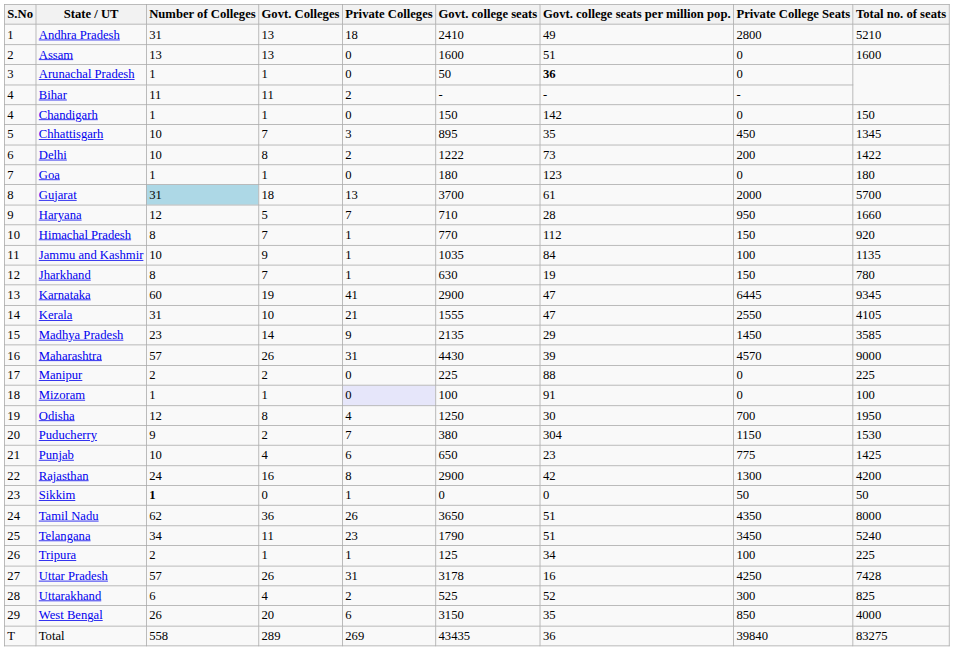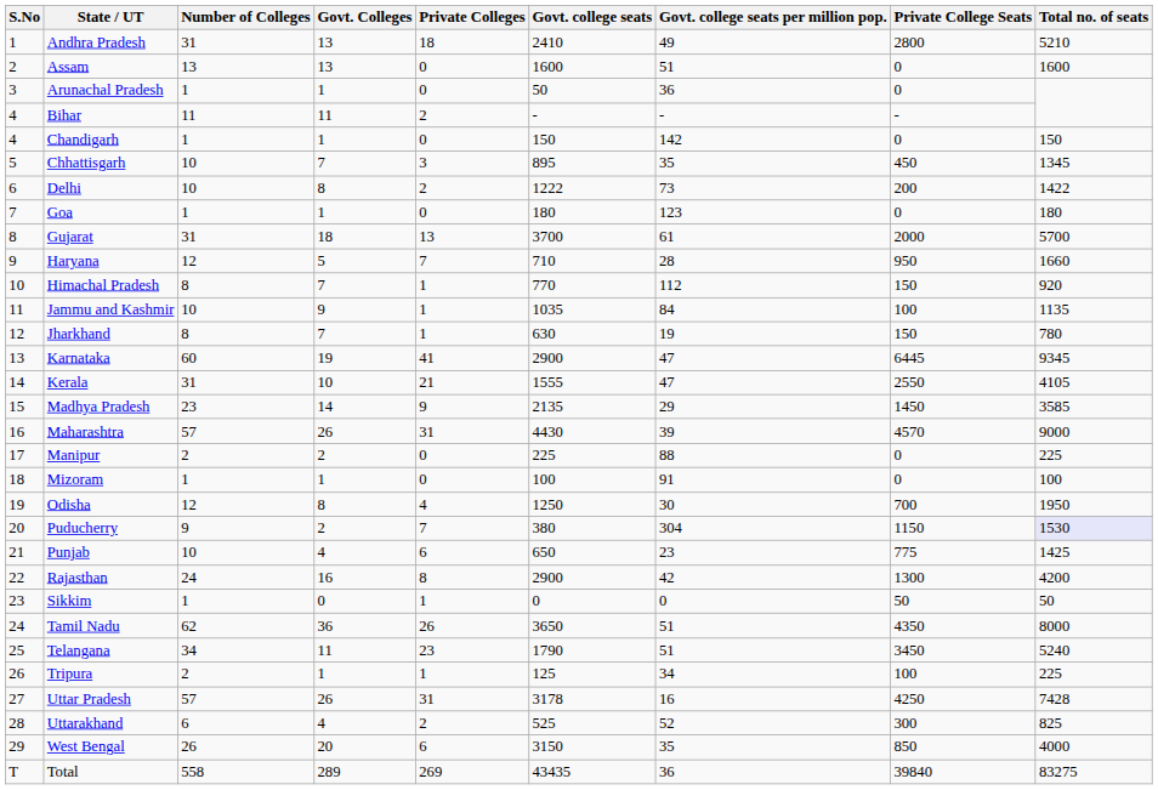Arunachal Pradesh | Govt. college seats per million pop.: bold -> normal
Gujarat | Number of Colleges: lightblue background -> no background
Mizoram | Private Colleges: lavender background -> no background
Puducherry | Total no. of seats: no background -> lavender background
Sikkim | Number of Colleges: bold -> normal
